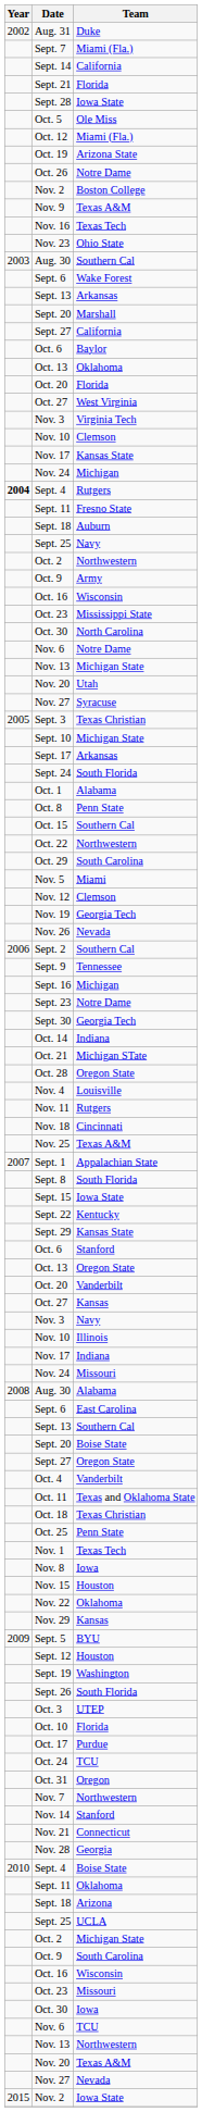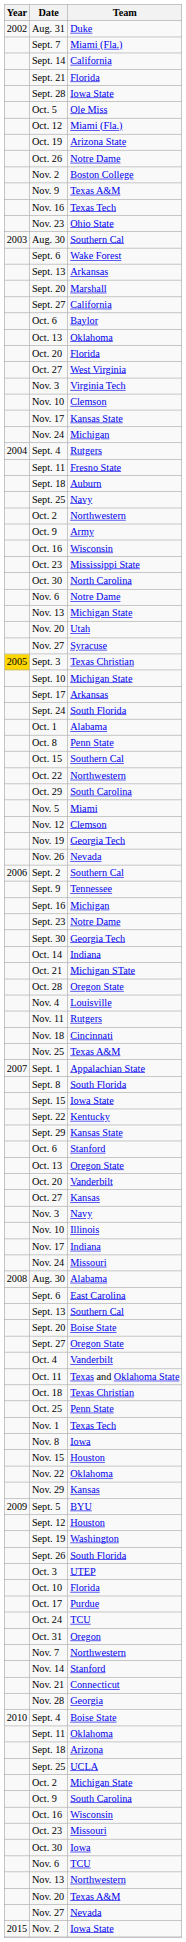Sept. 4 / Rutgers | Year: bold -> normal
Sept. 3 | Year: no background -> gold background
